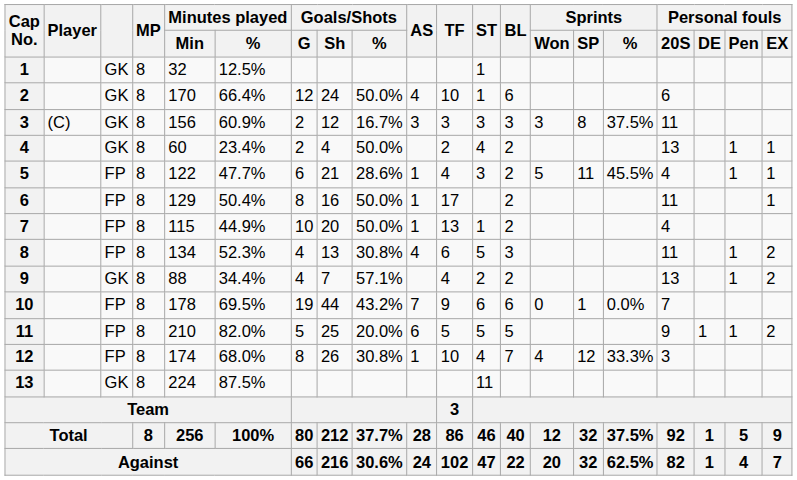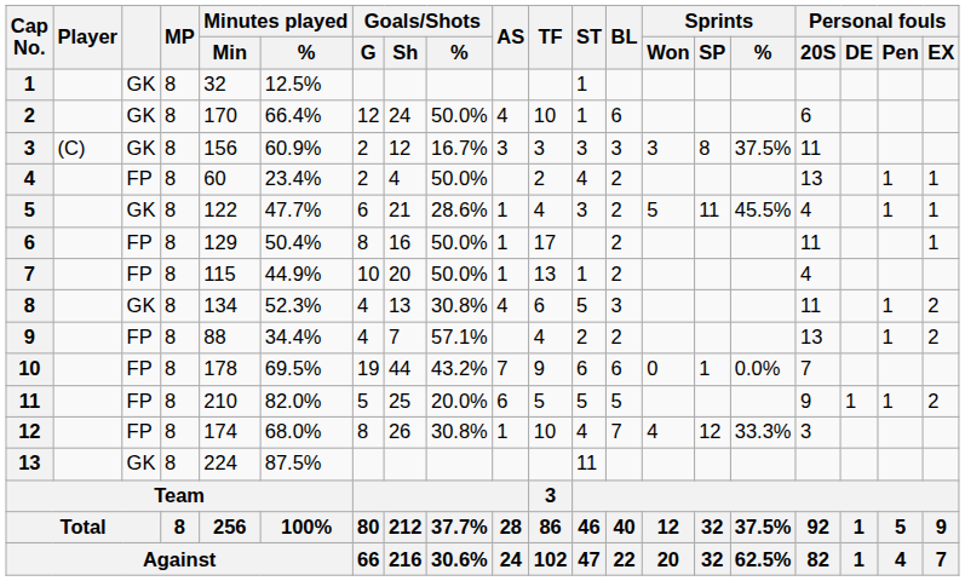row 6 | column 3: GK -> FP
row 7 | column 3: FP -> GK
row 10 | column 3: FP -> GK
row 11 | column 3: GK -> FP
